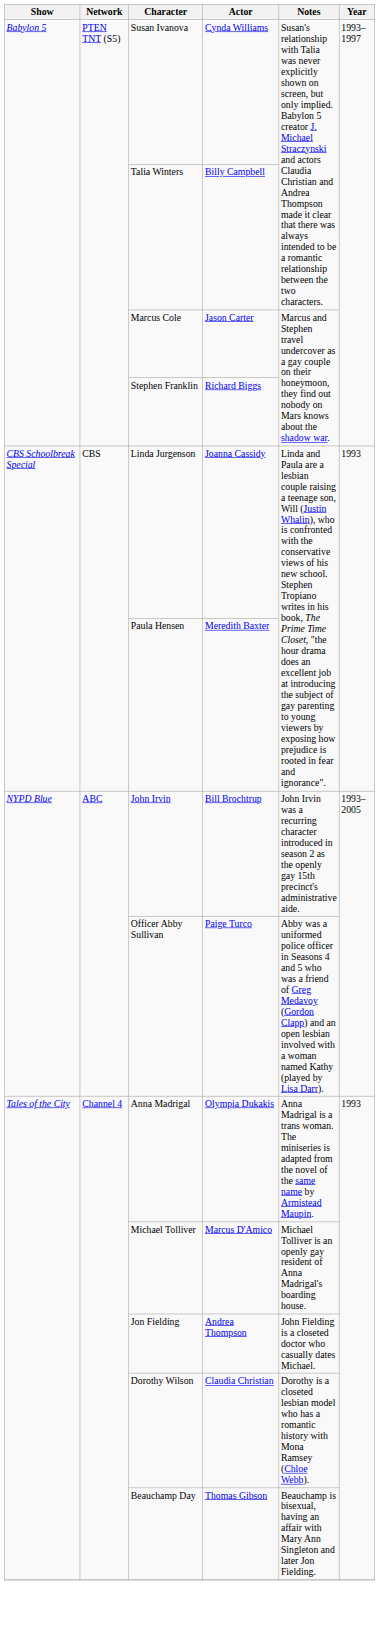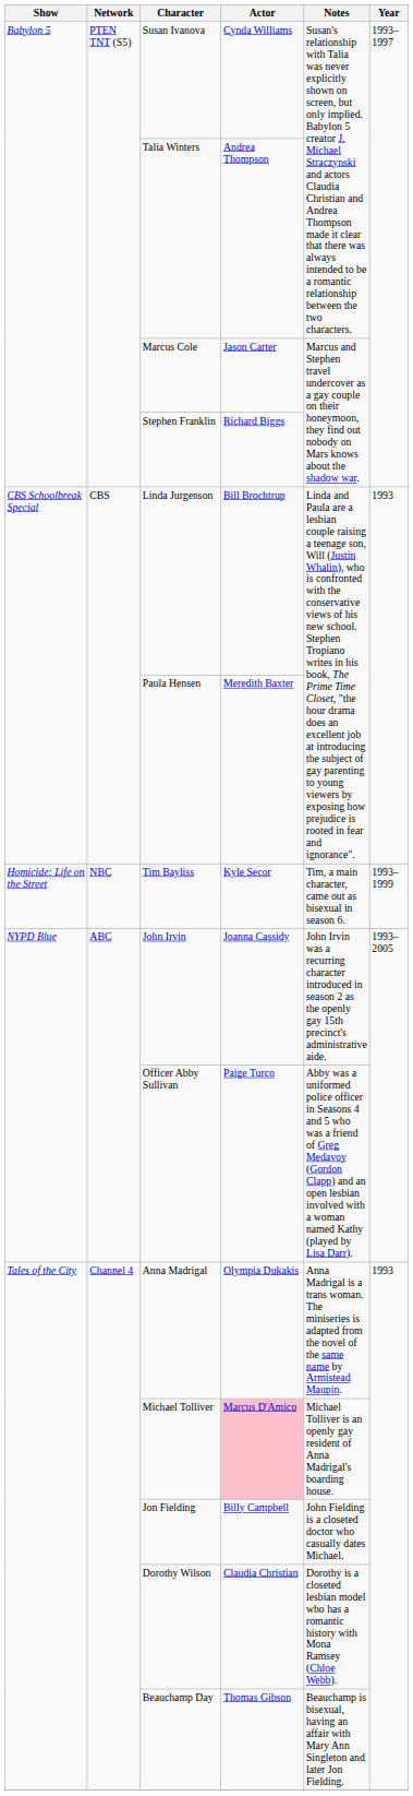Talia Winters | Actor: Billy Campbell -> Andrea Thompson
Linda Jurgenson | Actor: Joanna Cassidy -> Bill Brochtrup
+ row: Homicide: Life on the Street | NBC | Tim Bayliss | Kyle Secor | Tim, a main character, came out as bisexual in season 6. | 1993–1999
John Irvin | Actor: Bill Brochtrup -> Joanna Cassidy
Michael Tolliver | Actor: no background -> pink background
Jon Fielding | Actor: Andrea Thompson -> Billy Campbell
